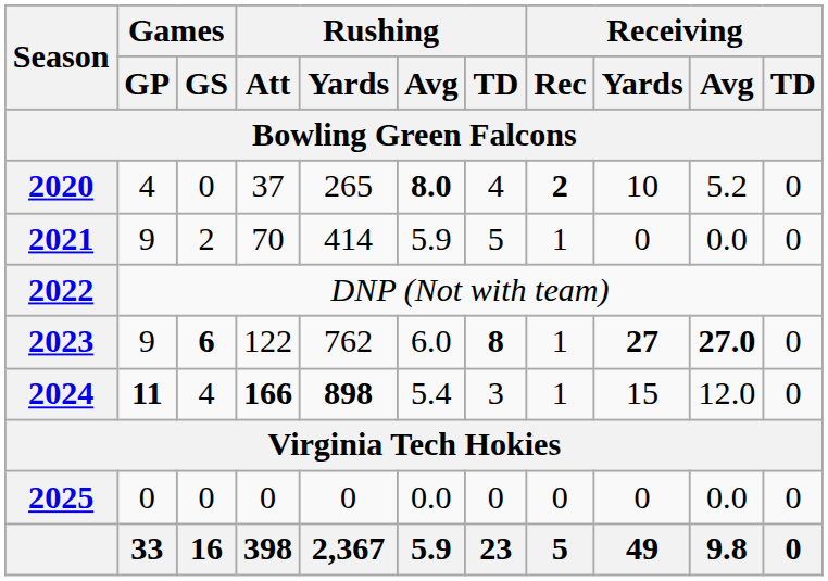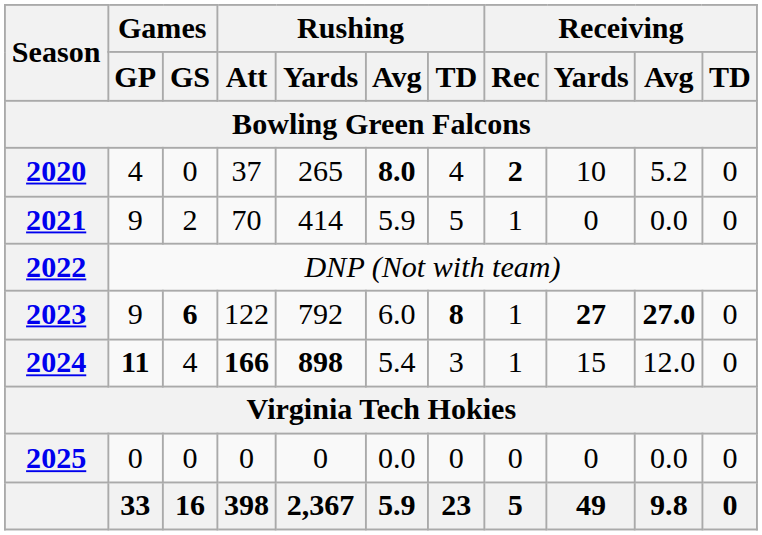2023 | Rushing / Yards / Bowling Green Falcons: 762 -> 792
